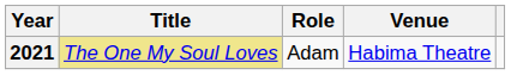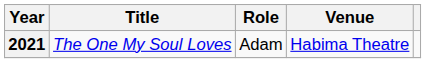2021 | Title: khaki background -> no background
